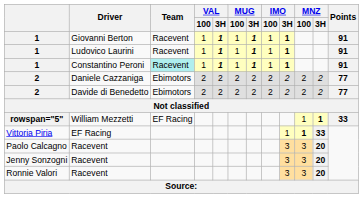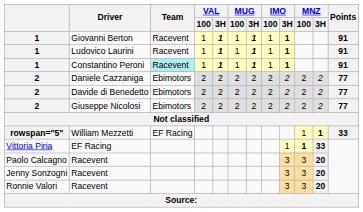+ row: 2 | Giuseppe Nicolosi | Ebimotors | 2 | 2 | 2 | 2 | 2 | 2 | 2 | 2 | 77
